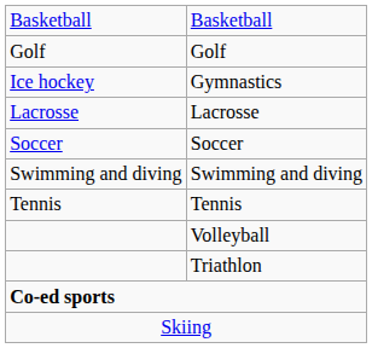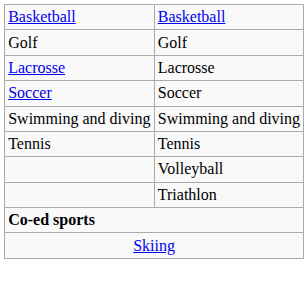- row: Ice hockey | Gymnastics
